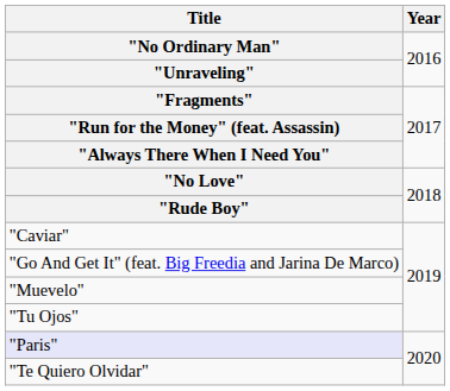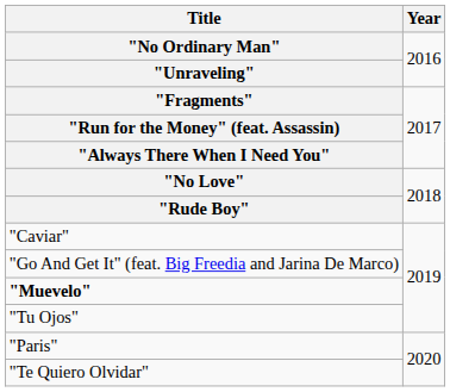"Muevelo" | Title: normal -> bold
"Paris" | Title: lavender background -> no background
